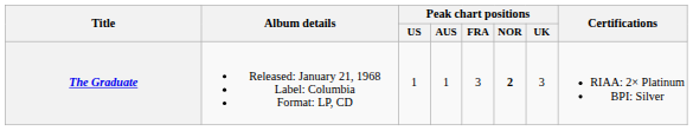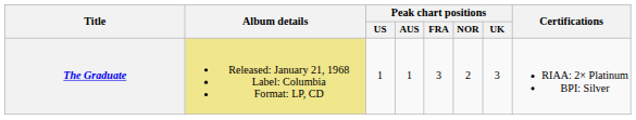The Graduate | Album details: no background -> khaki background
The Graduate | Peak chart positions / NOR: bold -> normal
